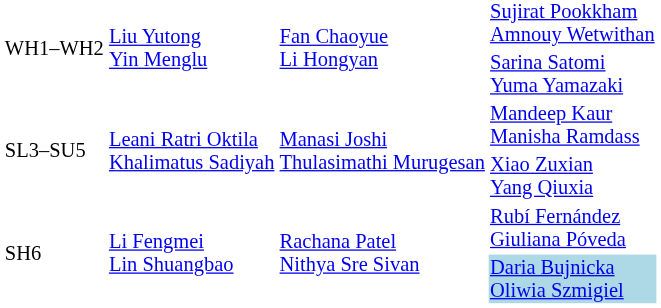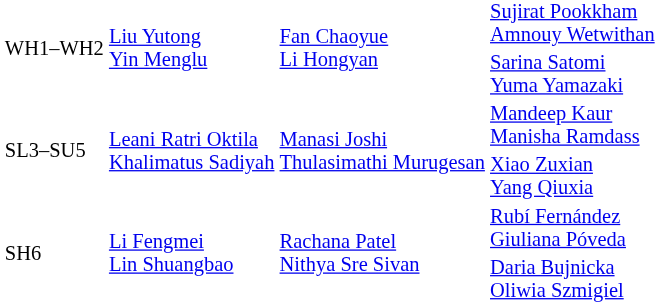Daria Bujnicka Oliwia Szmigiel | column 4: lightblue background -> no background
